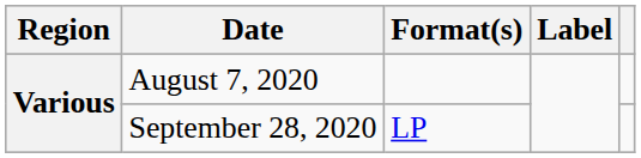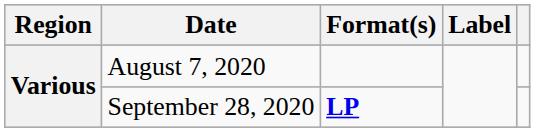September 28, 2020 | Format(s): normal -> bold
